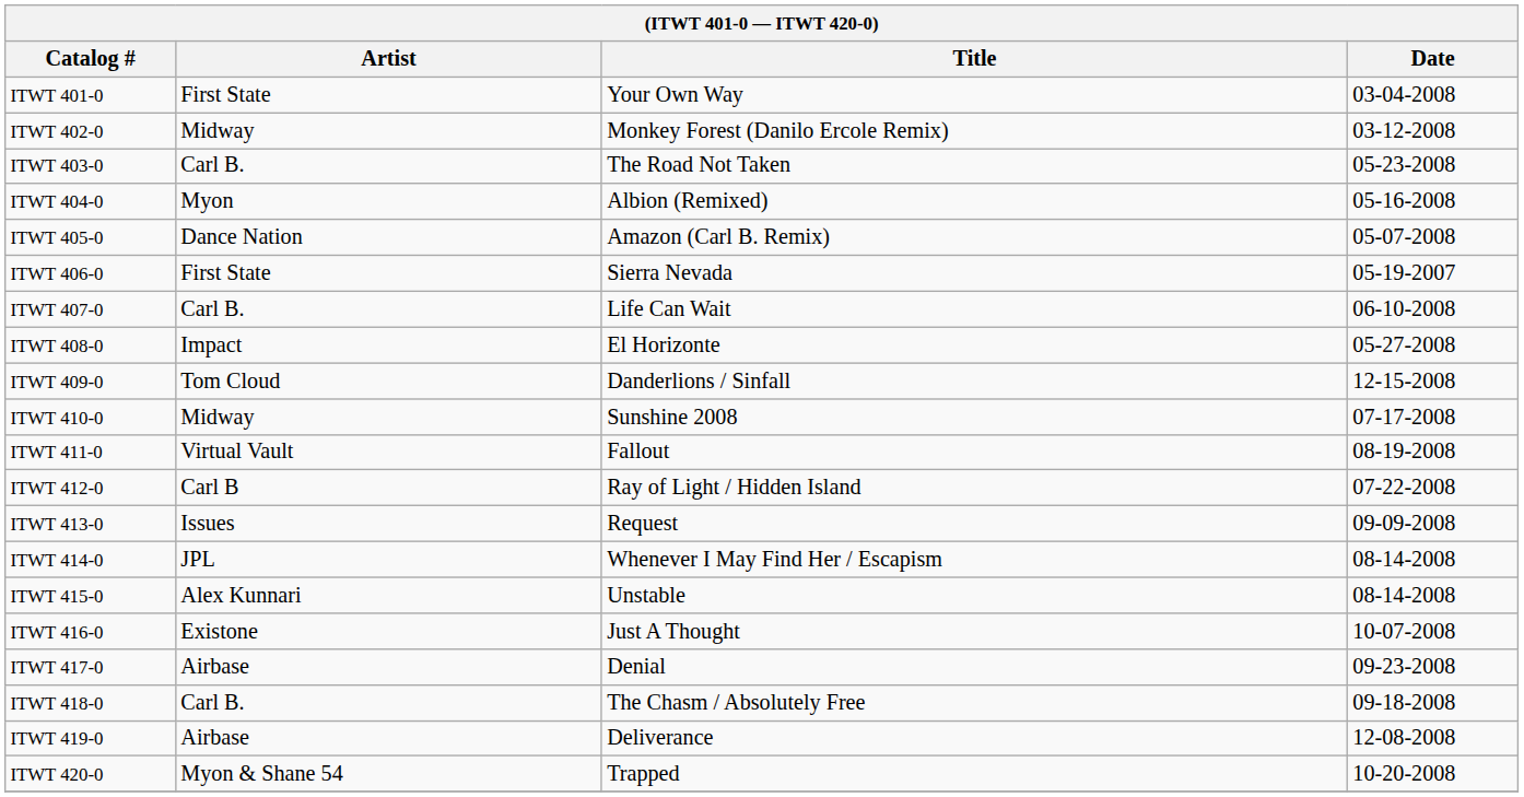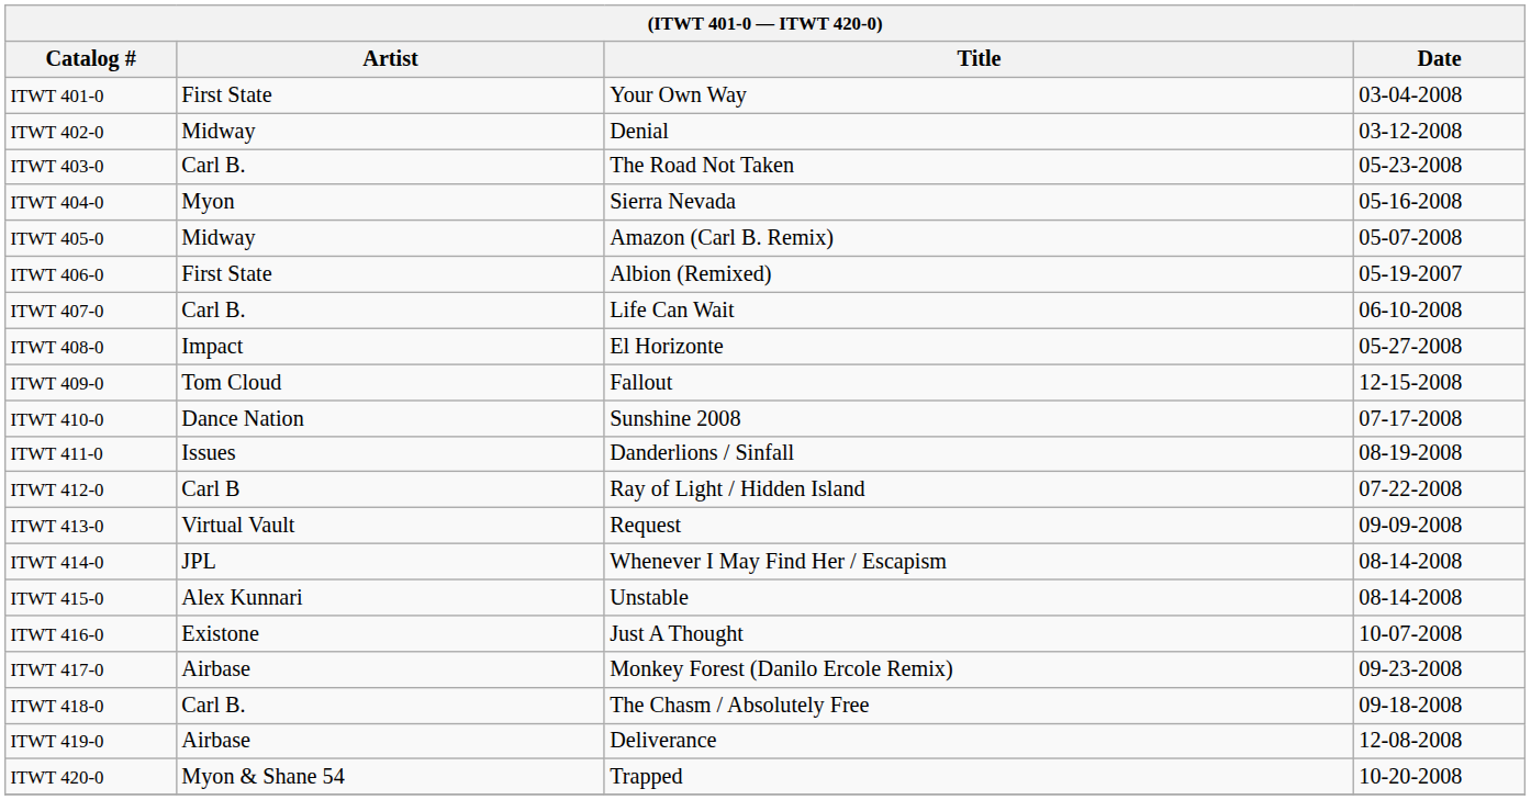ITWT 402-0 | Title: Monkey Forest (Danilo Ercole Remix) -> Denial
ITWT 404-0 | Title: Albion (Remixed) -> Sierra Nevada
ITWT 405-0 | Artist: Dance Nation -> Midway
ITWT 406-0 | Title: Sierra Nevada -> Albion (Remixed)
ITWT 409-0 | Title: Danderlions / Sinfall -> Fallout
ITWT 410-0 | Artist: Midway -> Dance Nation
ITWT 411-0 | Artist: Virtual Vault -> Issues
ITWT 411-0 | Title: Fallout -> Danderlions / Sinfall
ITWT 413-0 | Artist: Issues -> Virtual Vault
ITWT 417-0 | Title: Denial -> Monkey Forest (Danilo Ercole Remix)
